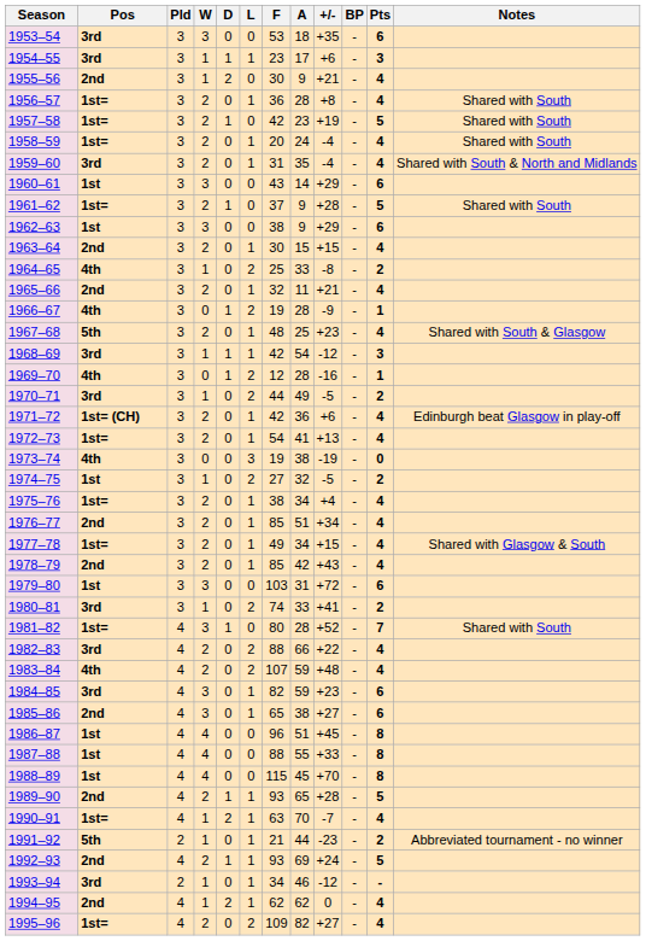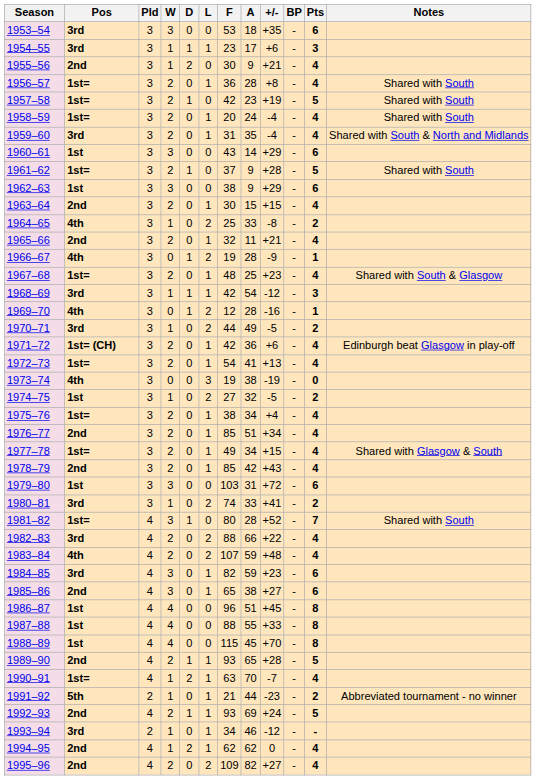1967–68 | Pos: 5th -> 1st=
1995–96 | Pos: 1st= -> 2nd
